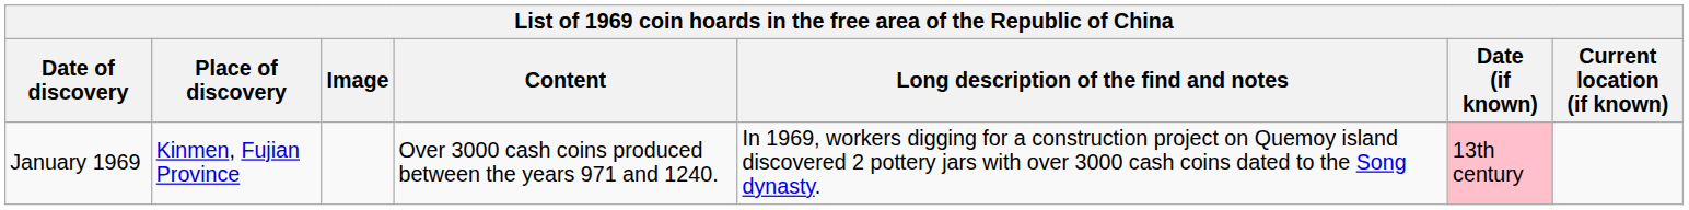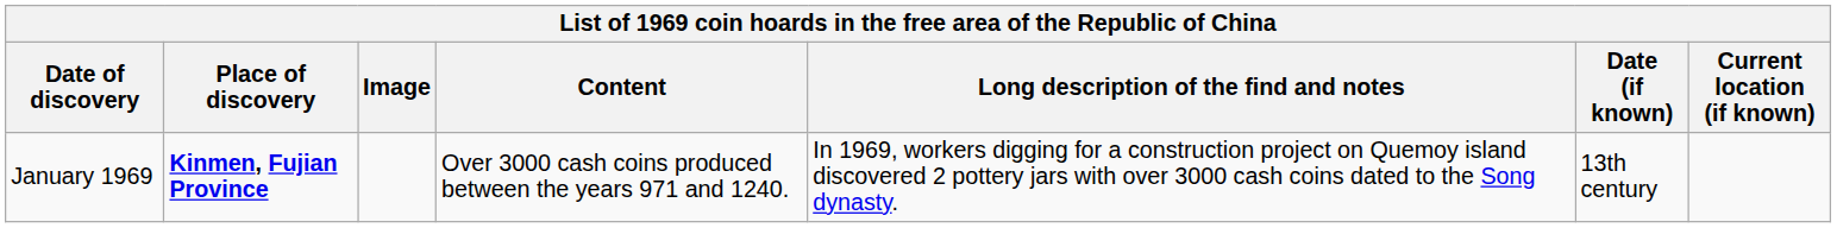January 1969 | Place of discovery: normal -> bold
January 1969 | Date (if known): pink background -> no background
